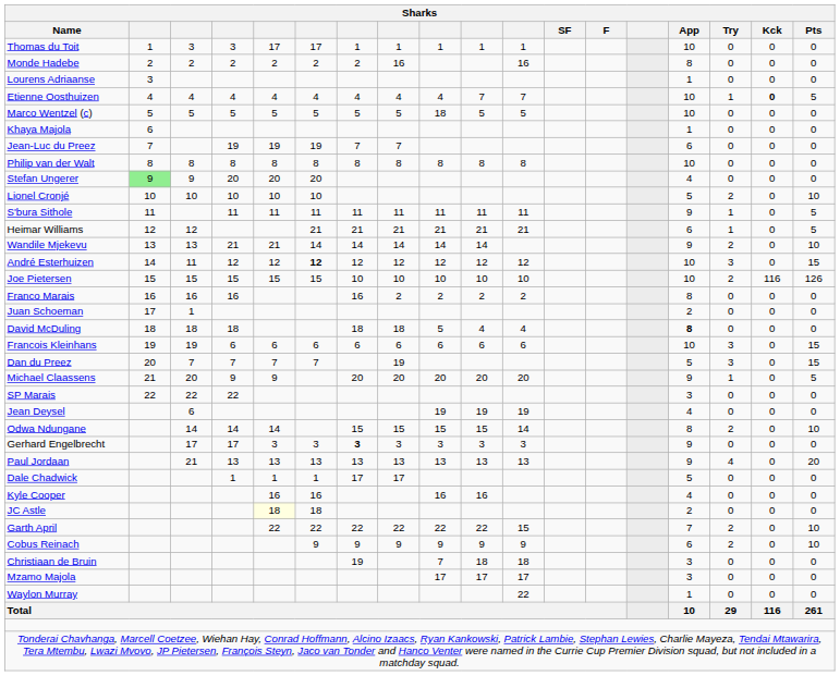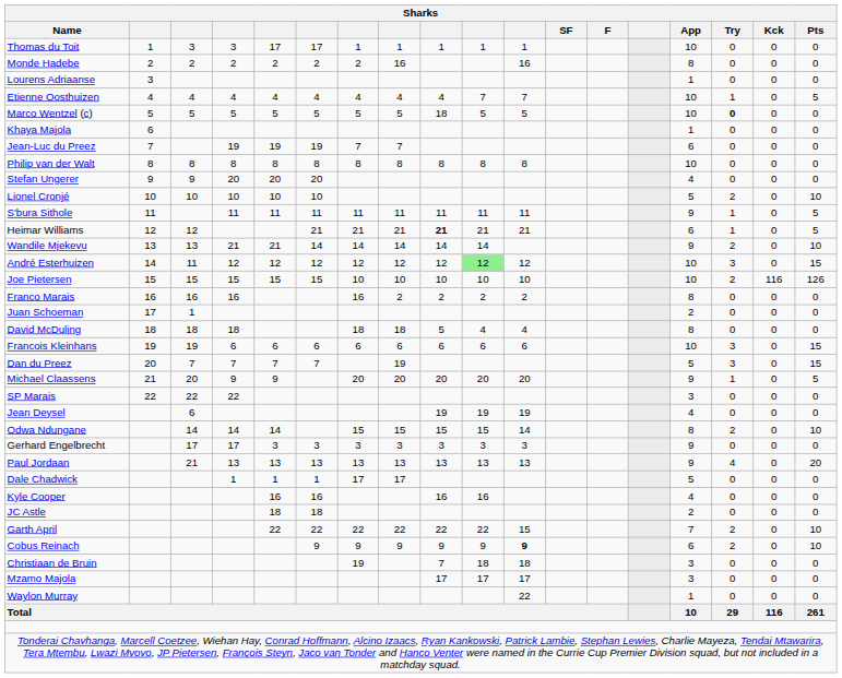Etienne Oosthuizen | Kck: bold -> normal
Marco Wentzel (c) | Try: normal -> bold
Stefan Ungerer | column 2: lightgreen background -> no background
Heimar Williams | column 9: normal -> bold
André Esterhuizen | column 6: bold -> normal
André Esterhuizen | column 10: no background -> lightgreen background
David McDuling | App: bold -> normal
Gerhard Engelbrecht | column 7: bold -> normal
JC Astle | column 5: lightyellow background -> no background
Cobus Reinach | column 11: normal -> bold
